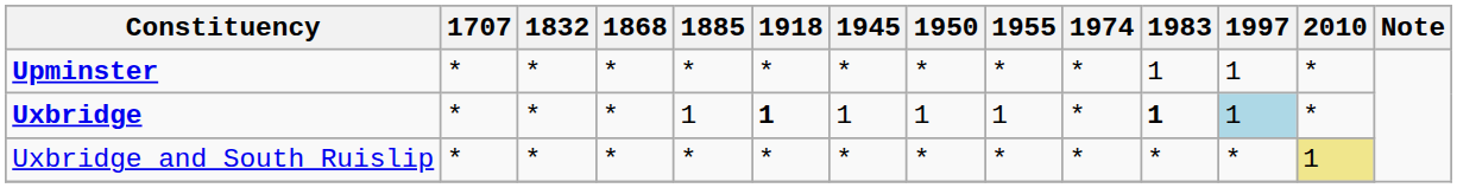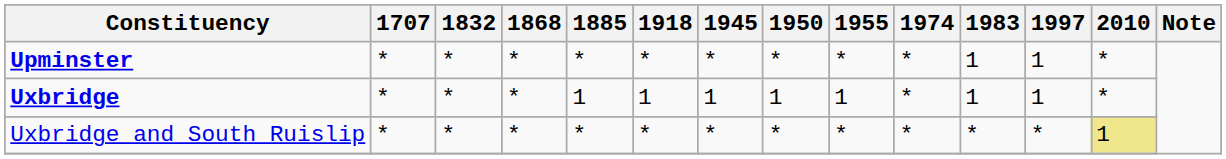Uxbridge | 1918: bold -> normal
Uxbridge | 1983: bold -> normal
Uxbridge | 1997: lightblue background -> no background
